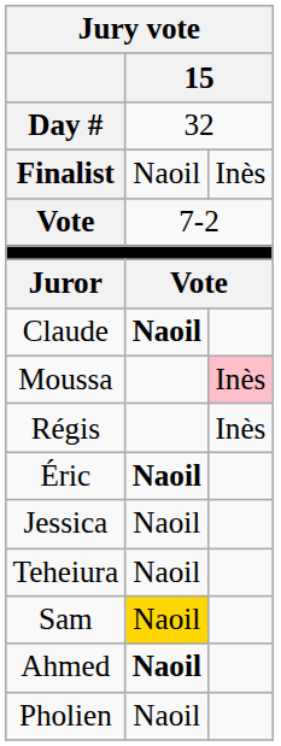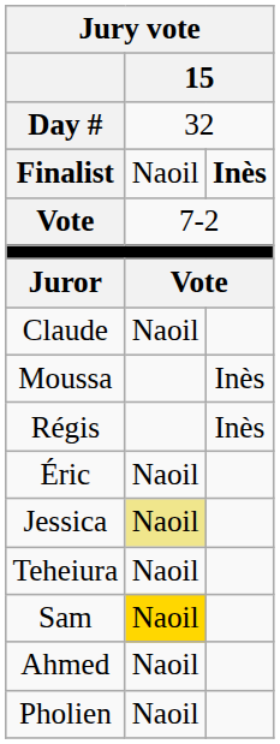Finalist | column 3: normal -> bold
Claude | column 2: bold -> normal
Moussa | column 3: pink background -> no background
Éric | column 2: bold -> normal
Jessica | column 2: no background -> khaki background
Ahmed | column 2: bold -> normal
